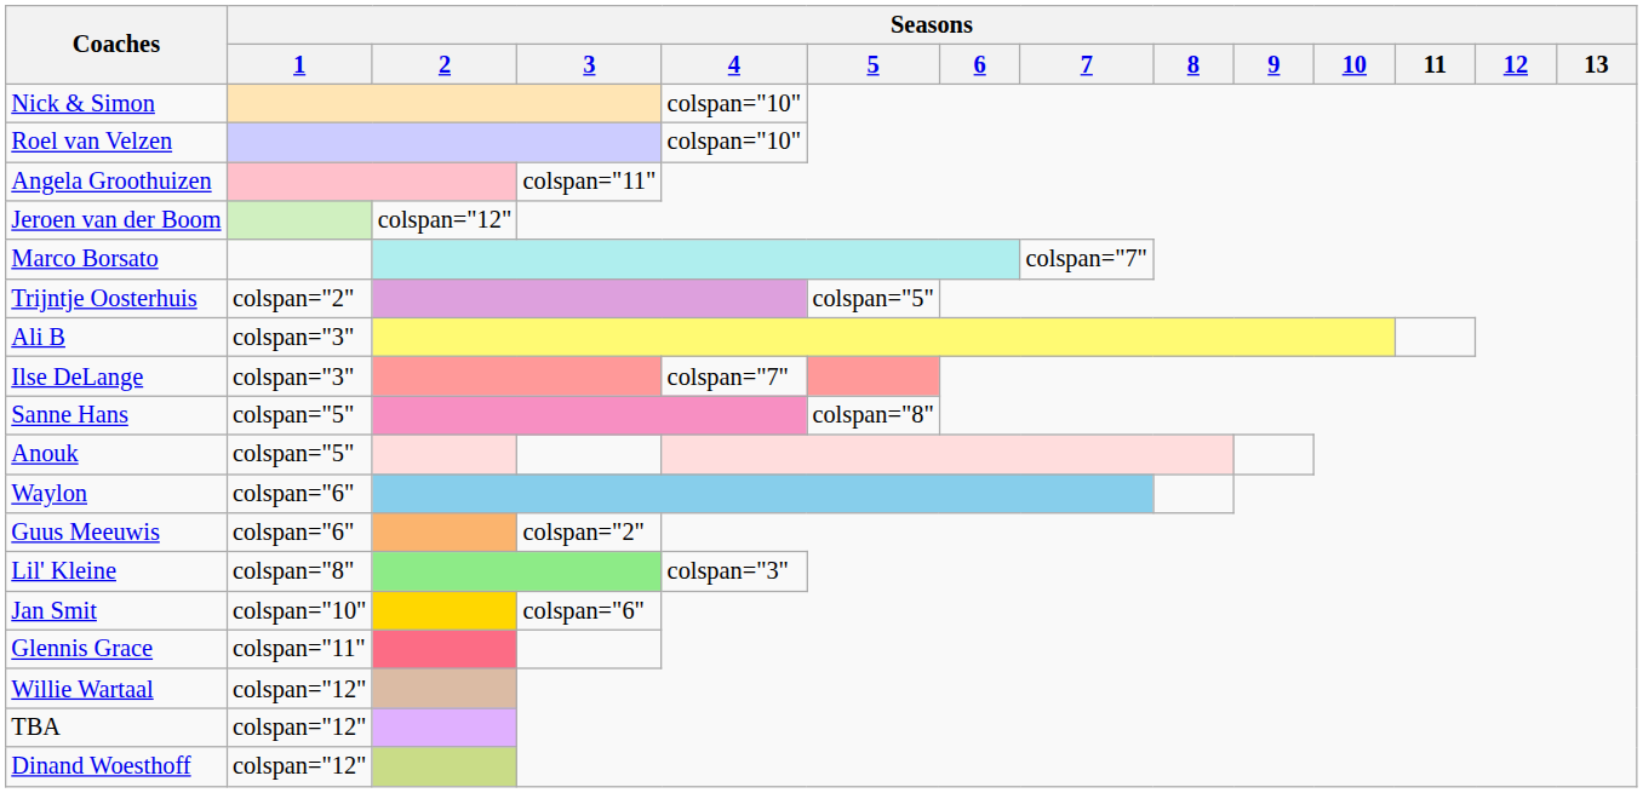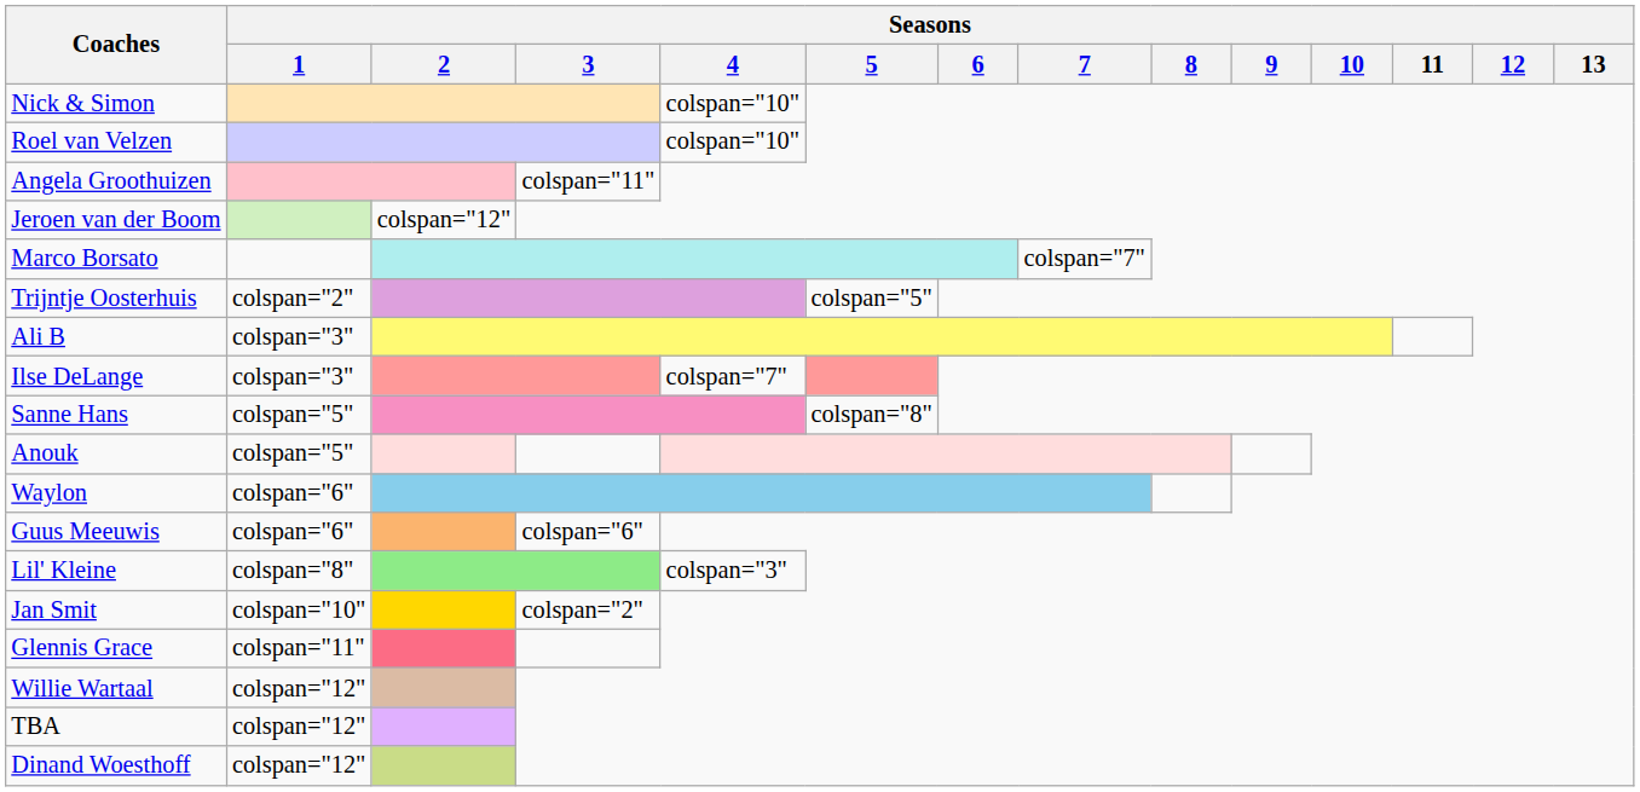Guus Meeuwis | Seasons / 3: colspan="2" -> colspan="6"
Jan Smit | Seasons / 3: colspan="6" -> colspan="2"
